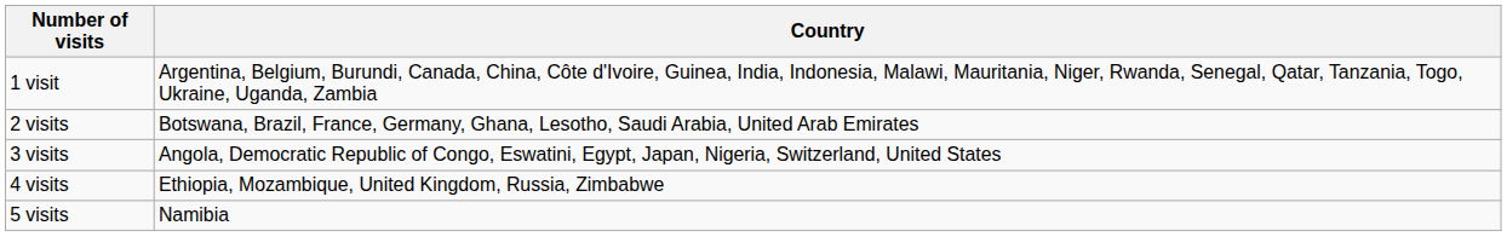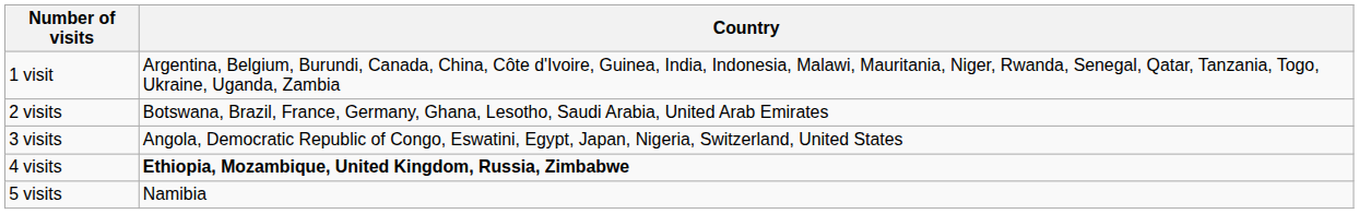4 visits | Country: normal -> bold
